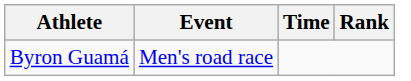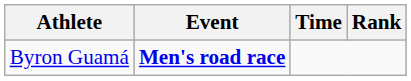Byron Guamá | Event: normal -> bold
